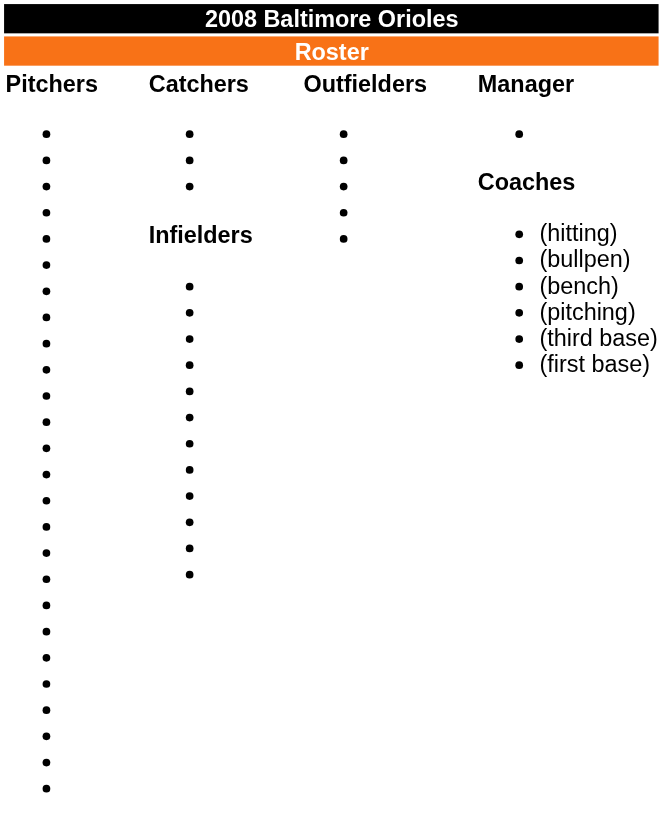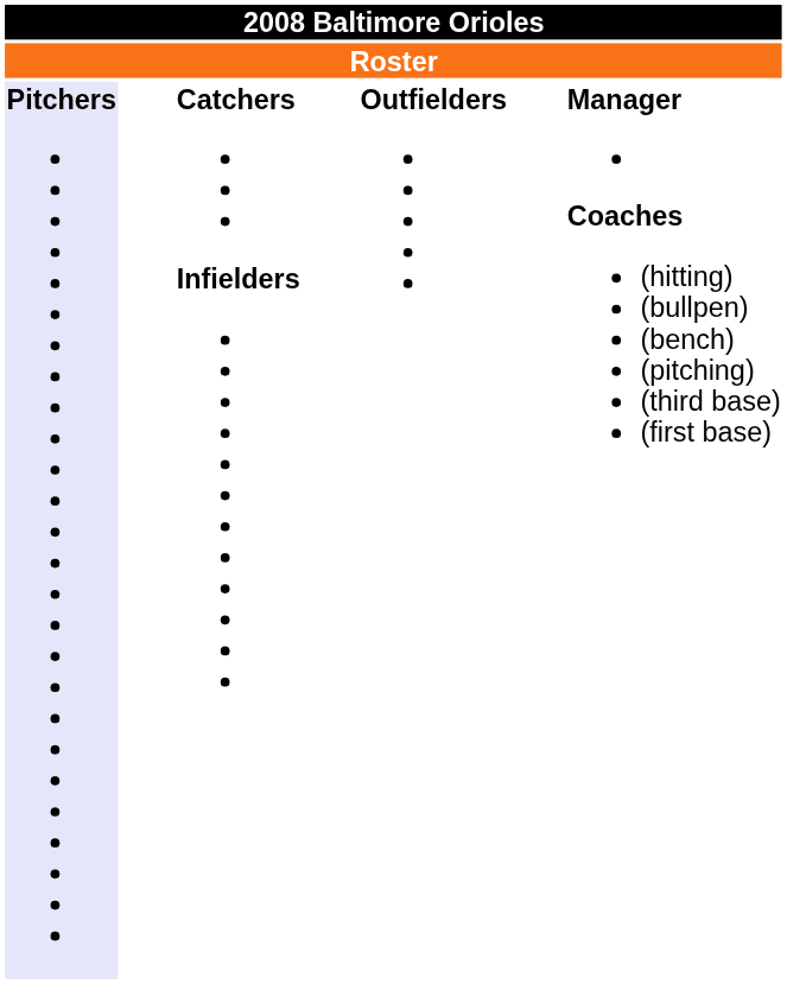Pitchers | column 1: no background -> lavender background
